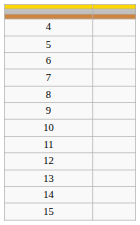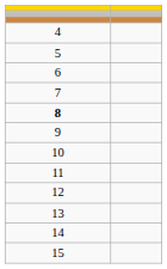row 8 | column 1: normal -> bold
